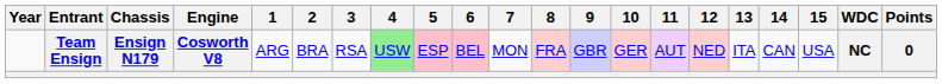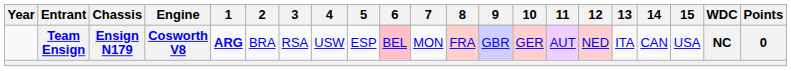Team Ensign | 1: normal -> bold
Team Ensign | 4: lightgreen background -> no background
Team Ensign | 5: pink background -> no background
